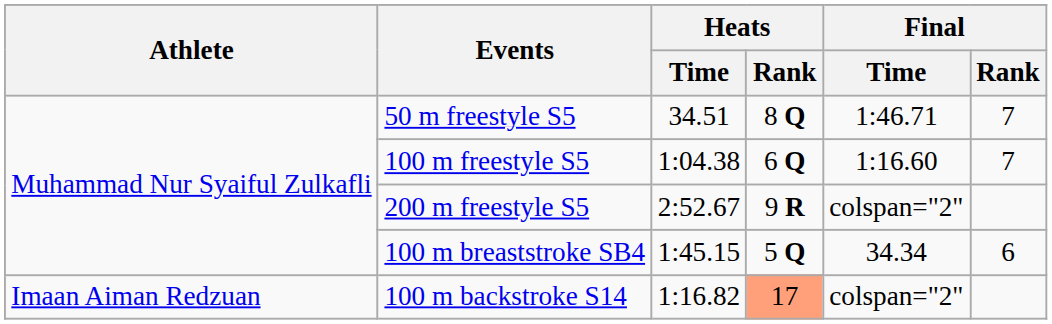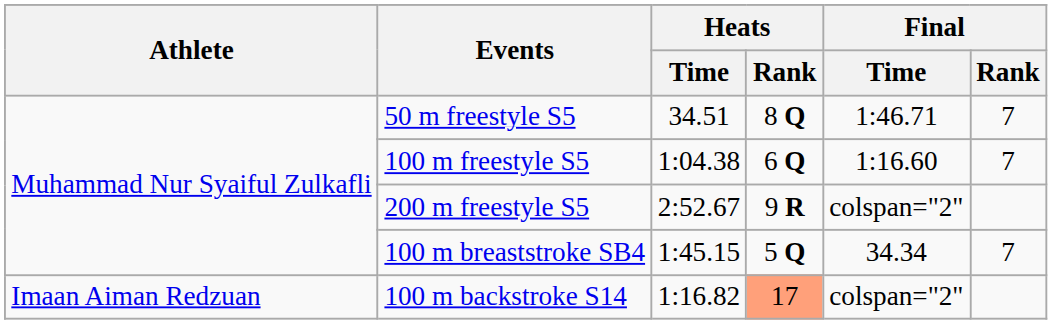100 m breaststroke SB4 | Final / Rank: 6 -> 7
